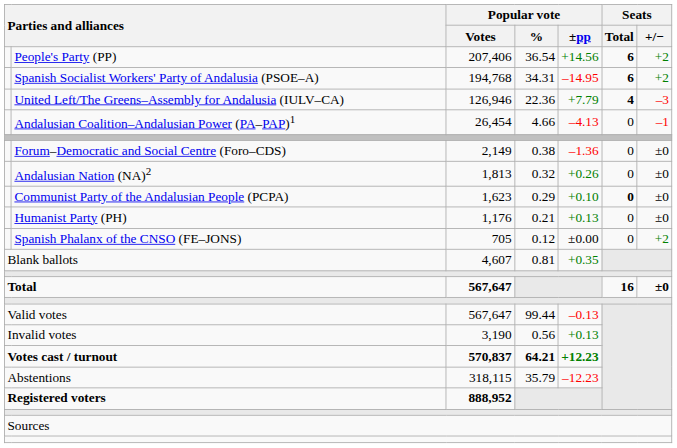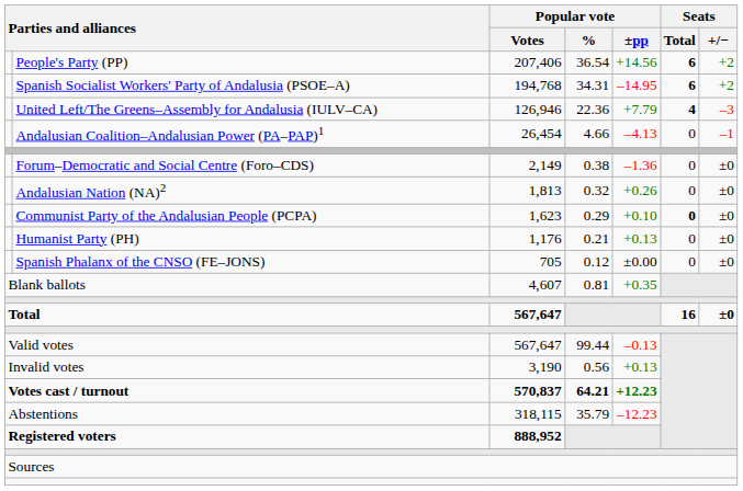Spanish Phalanx of the CNSO (FE–JONS) | Seats / +/−: +2 -> ±0
